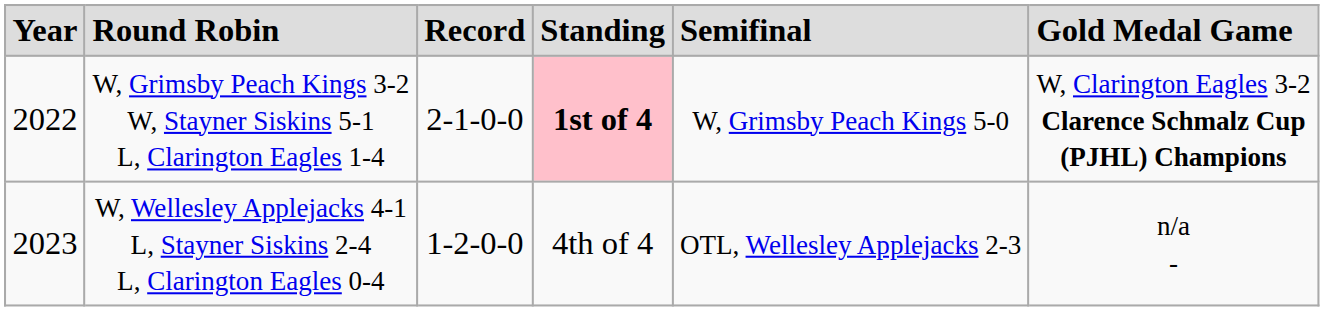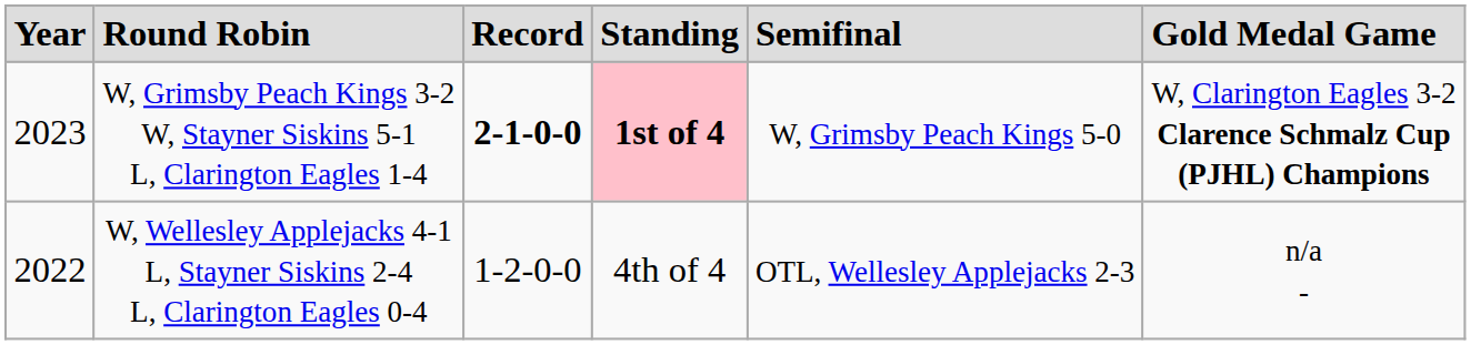row 2 | column 1: 2022 -> 2023
row 2 | column 3: normal -> bold
row 3 | column 1: 2023 -> 2022
